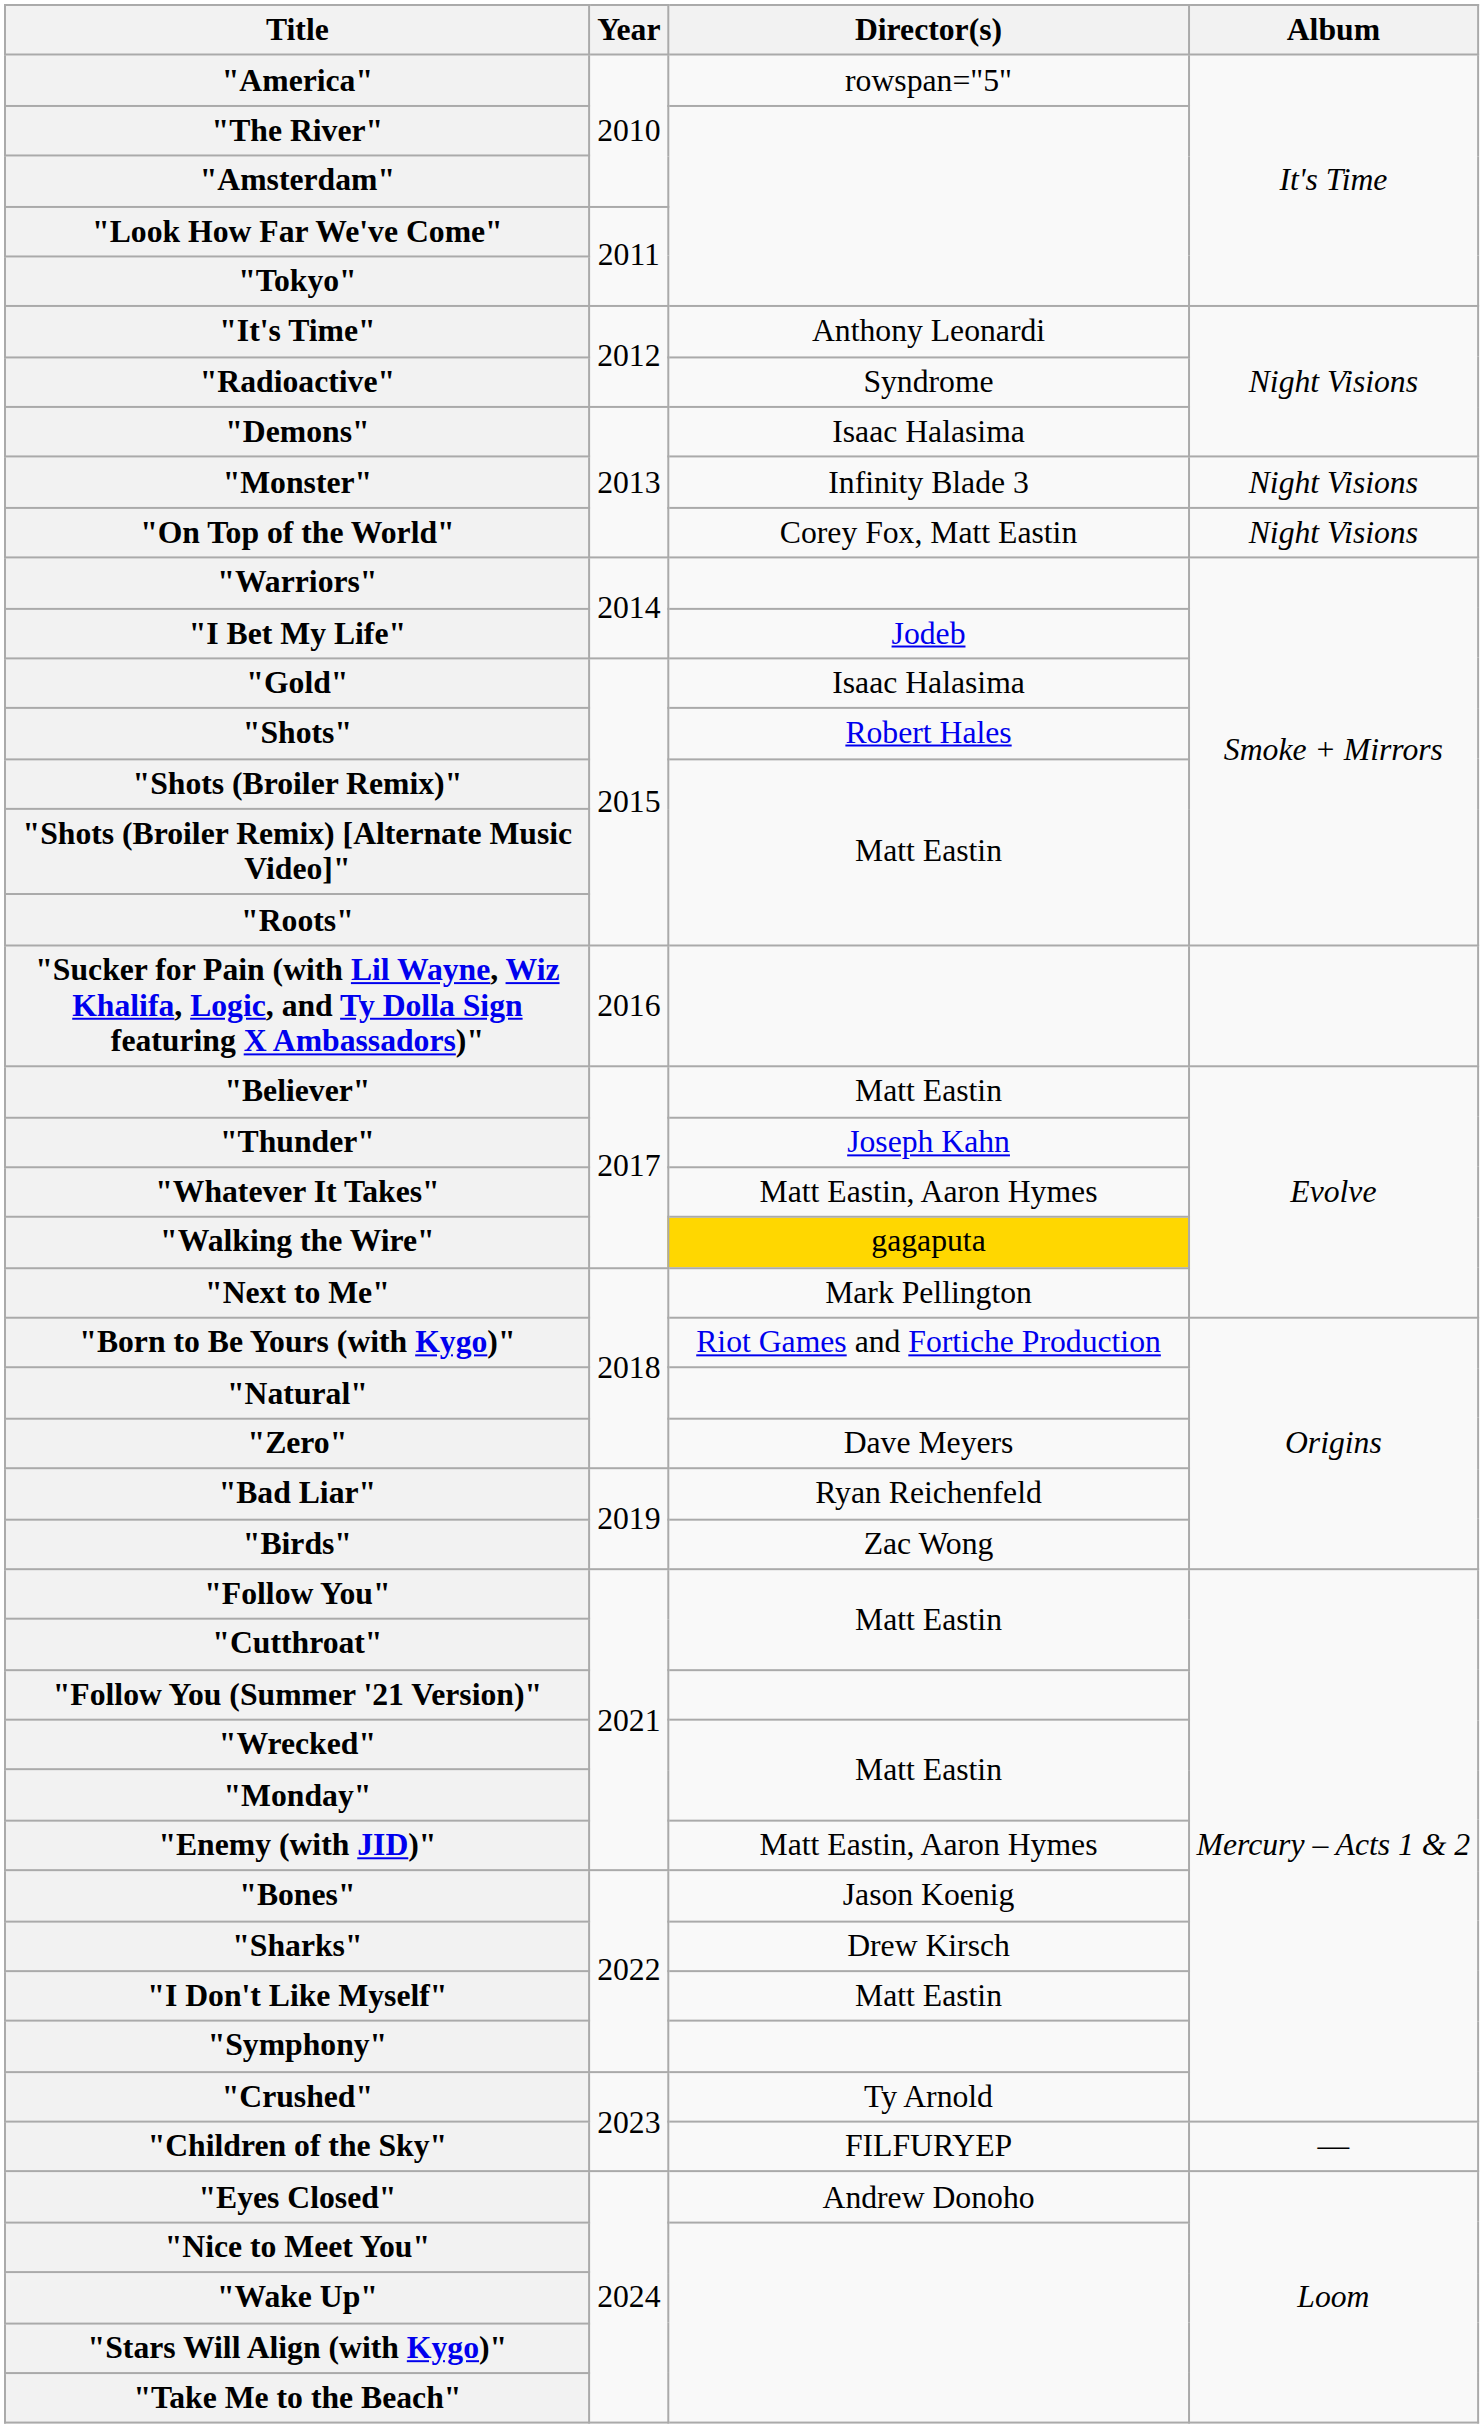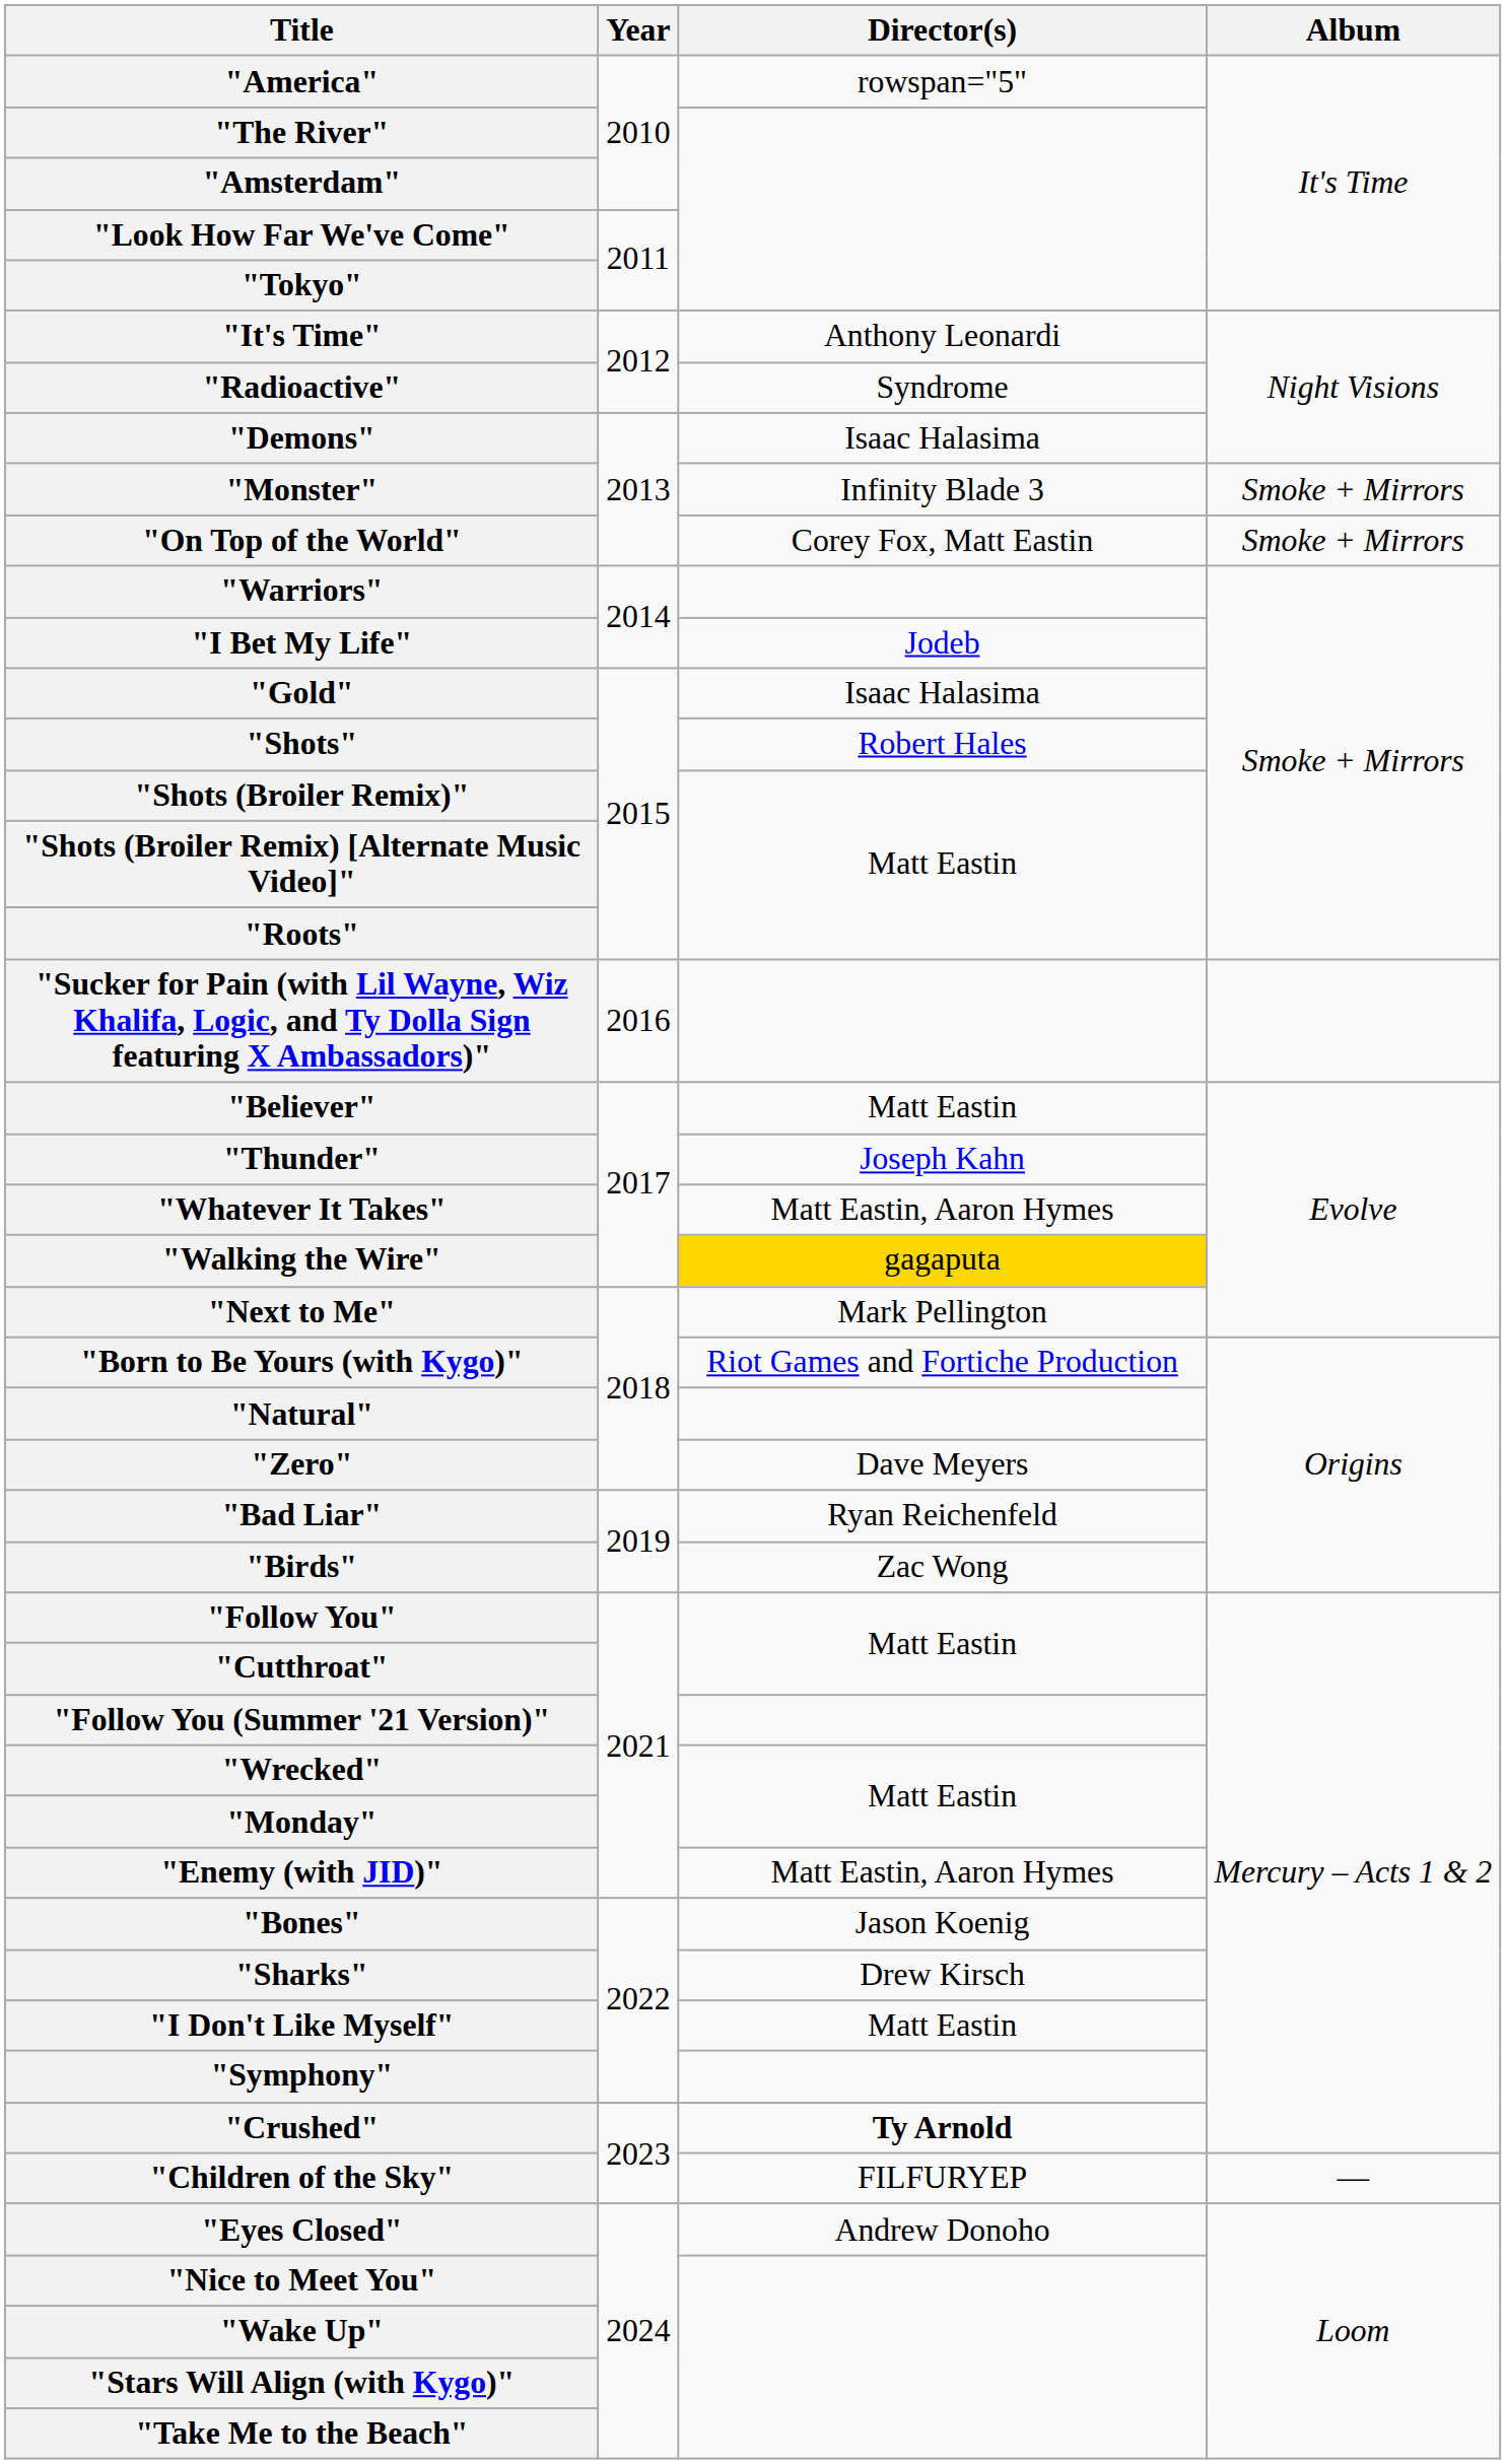"Monster" | Album: Night Visions -> Smoke + Mirrors
"On Top of the World" | Album: Night Visions -> Smoke + Mirrors
"Crushed" | Director(s): normal -> bold
